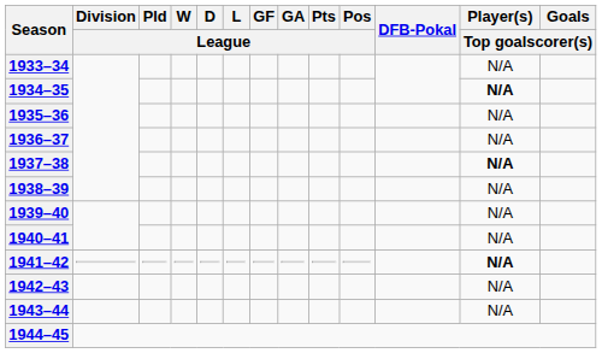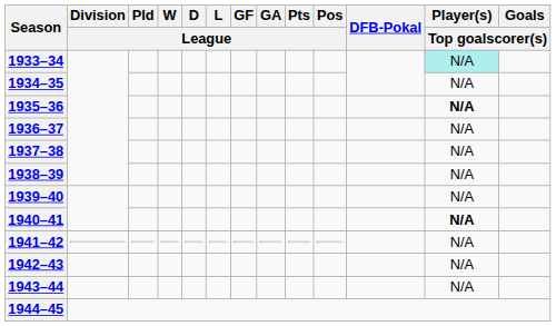1933–34 | Player(s) / Top goalscorer(s): no background -> paleturquoise background
1934–35 | Player(s) / Top goalscorer(s): bold -> normal
1935–36 | Player(s) / Top goalscorer(s): normal -> bold
1937–38 | Player(s) / Top goalscorer(s): bold -> normal
1940–41 | Player(s) / Top goalscorer(s): normal -> bold
1941–42 | Player(s) / Top goalscorer(s): bold -> normal
